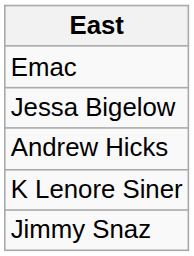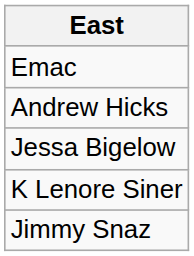row 3 | column 1: Jessa Bigelow -> Andrew Hicks
row 4 | column 1: Andrew Hicks -> Jessa Bigelow
